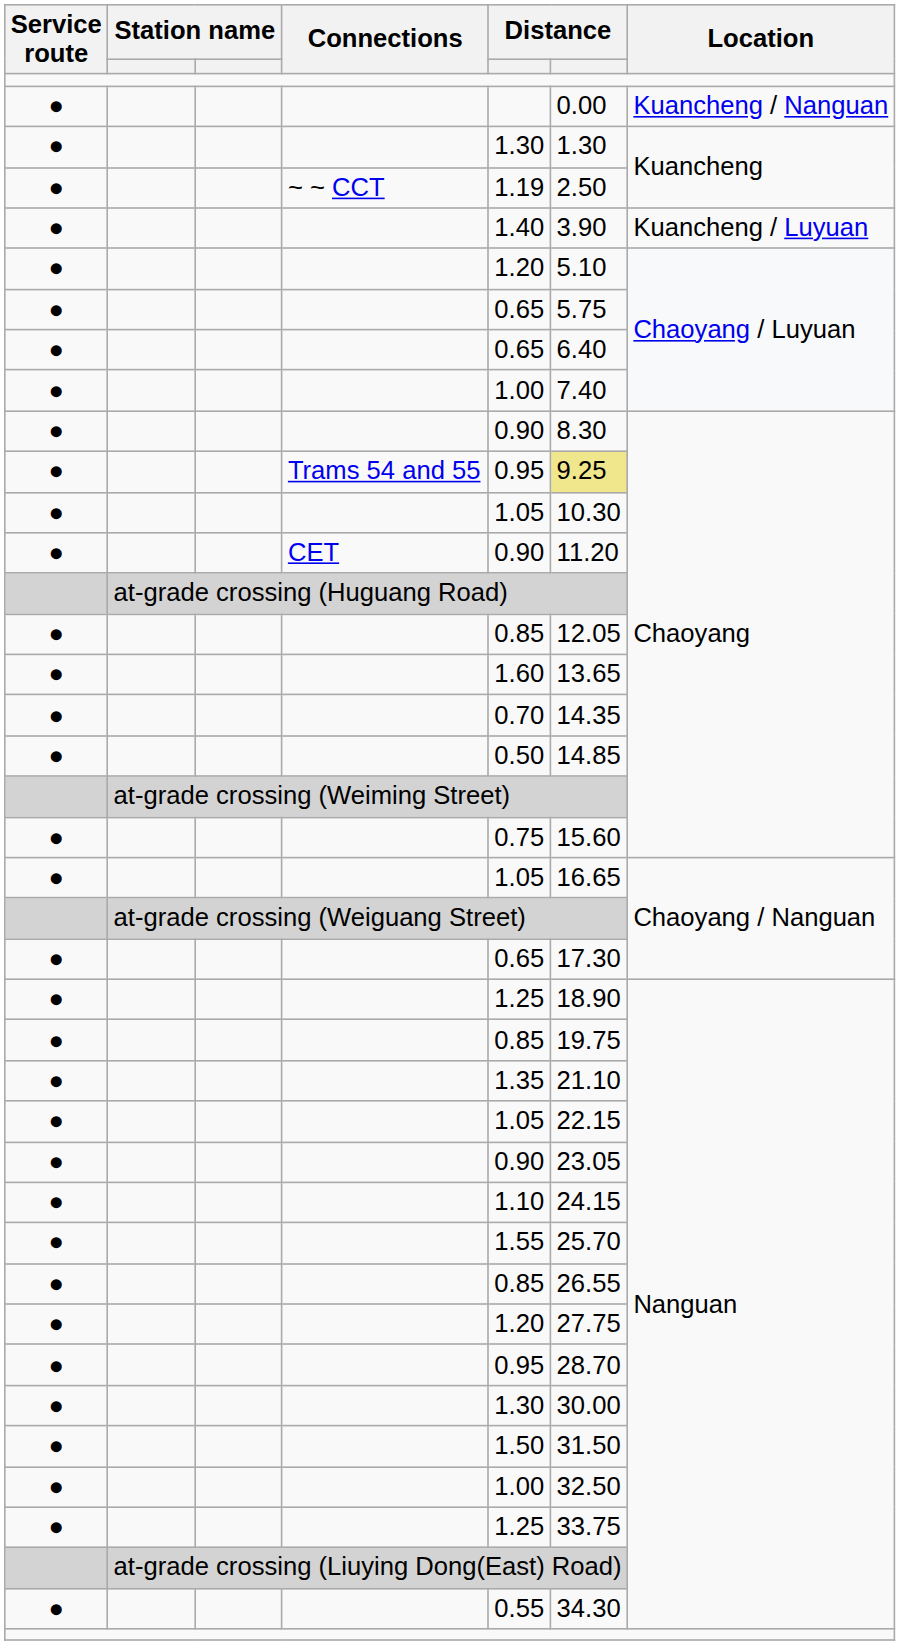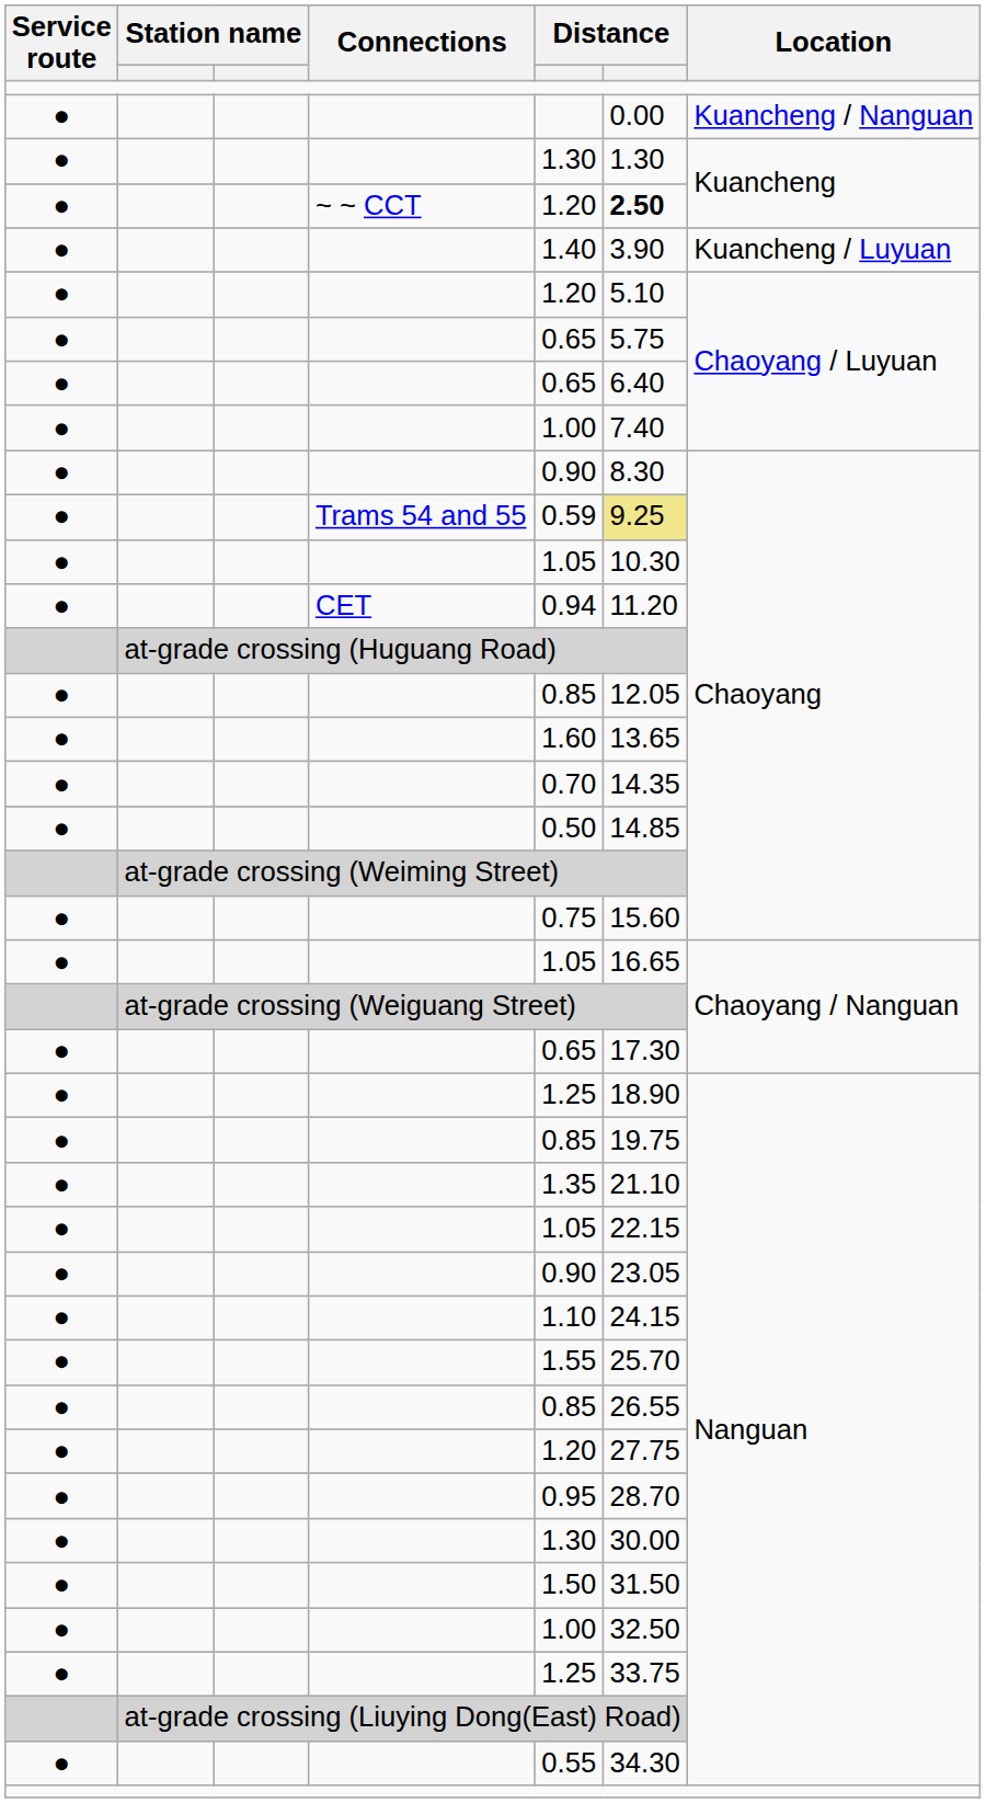~ ~ CCT | column 5: 1.19 -> 1.20
~ ~ CCT | column 6: normal -> bold
Trams 54 and 55 | column 5: 0.95 -> 0.59
CET | column 5: 0.90 -> 0.94
